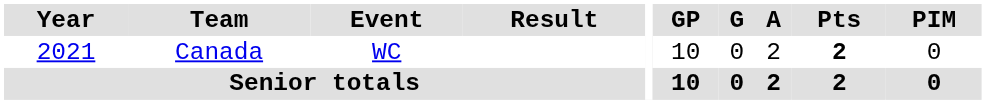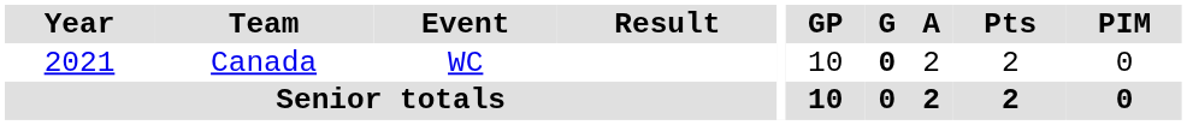Canada | G: normal -> bold
Canada | Pts: bold -> normal
